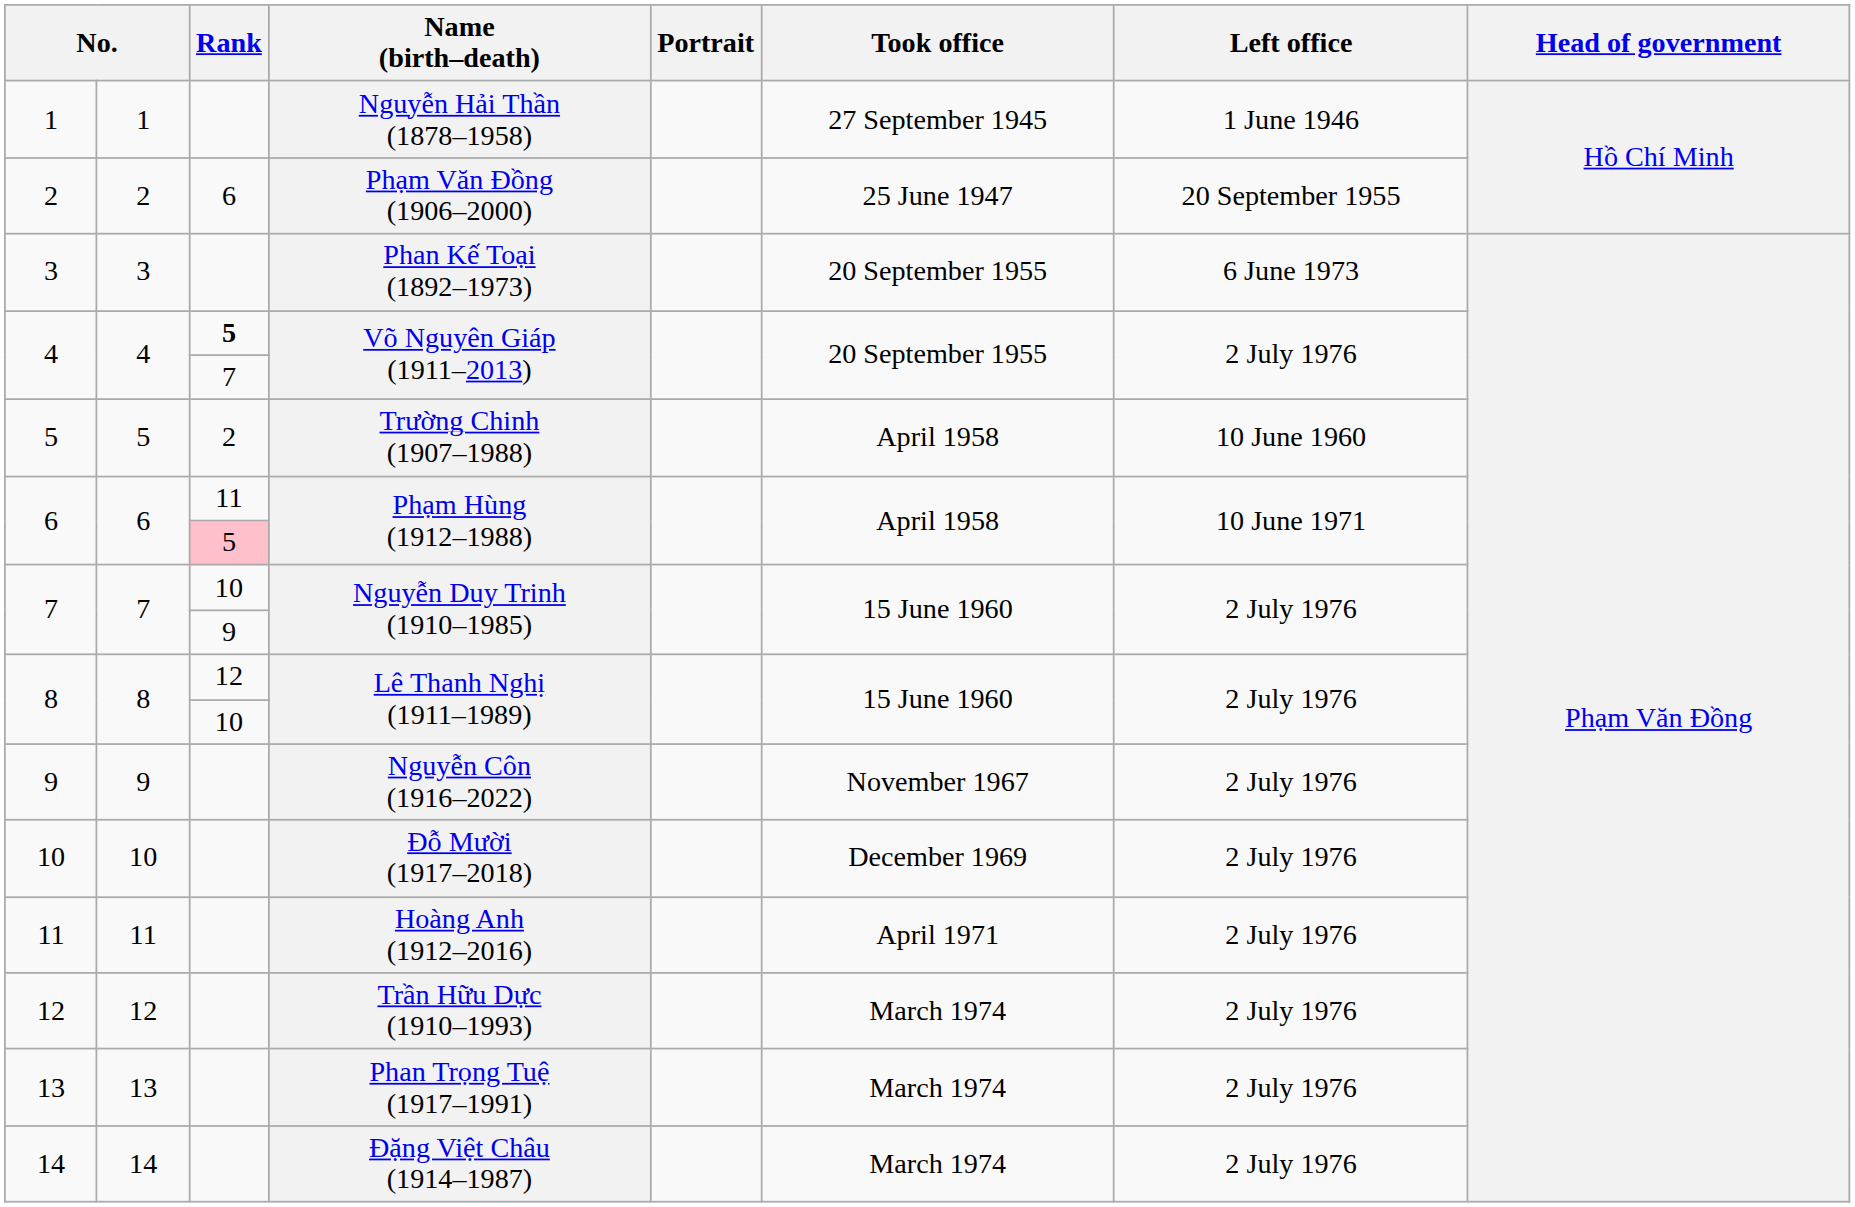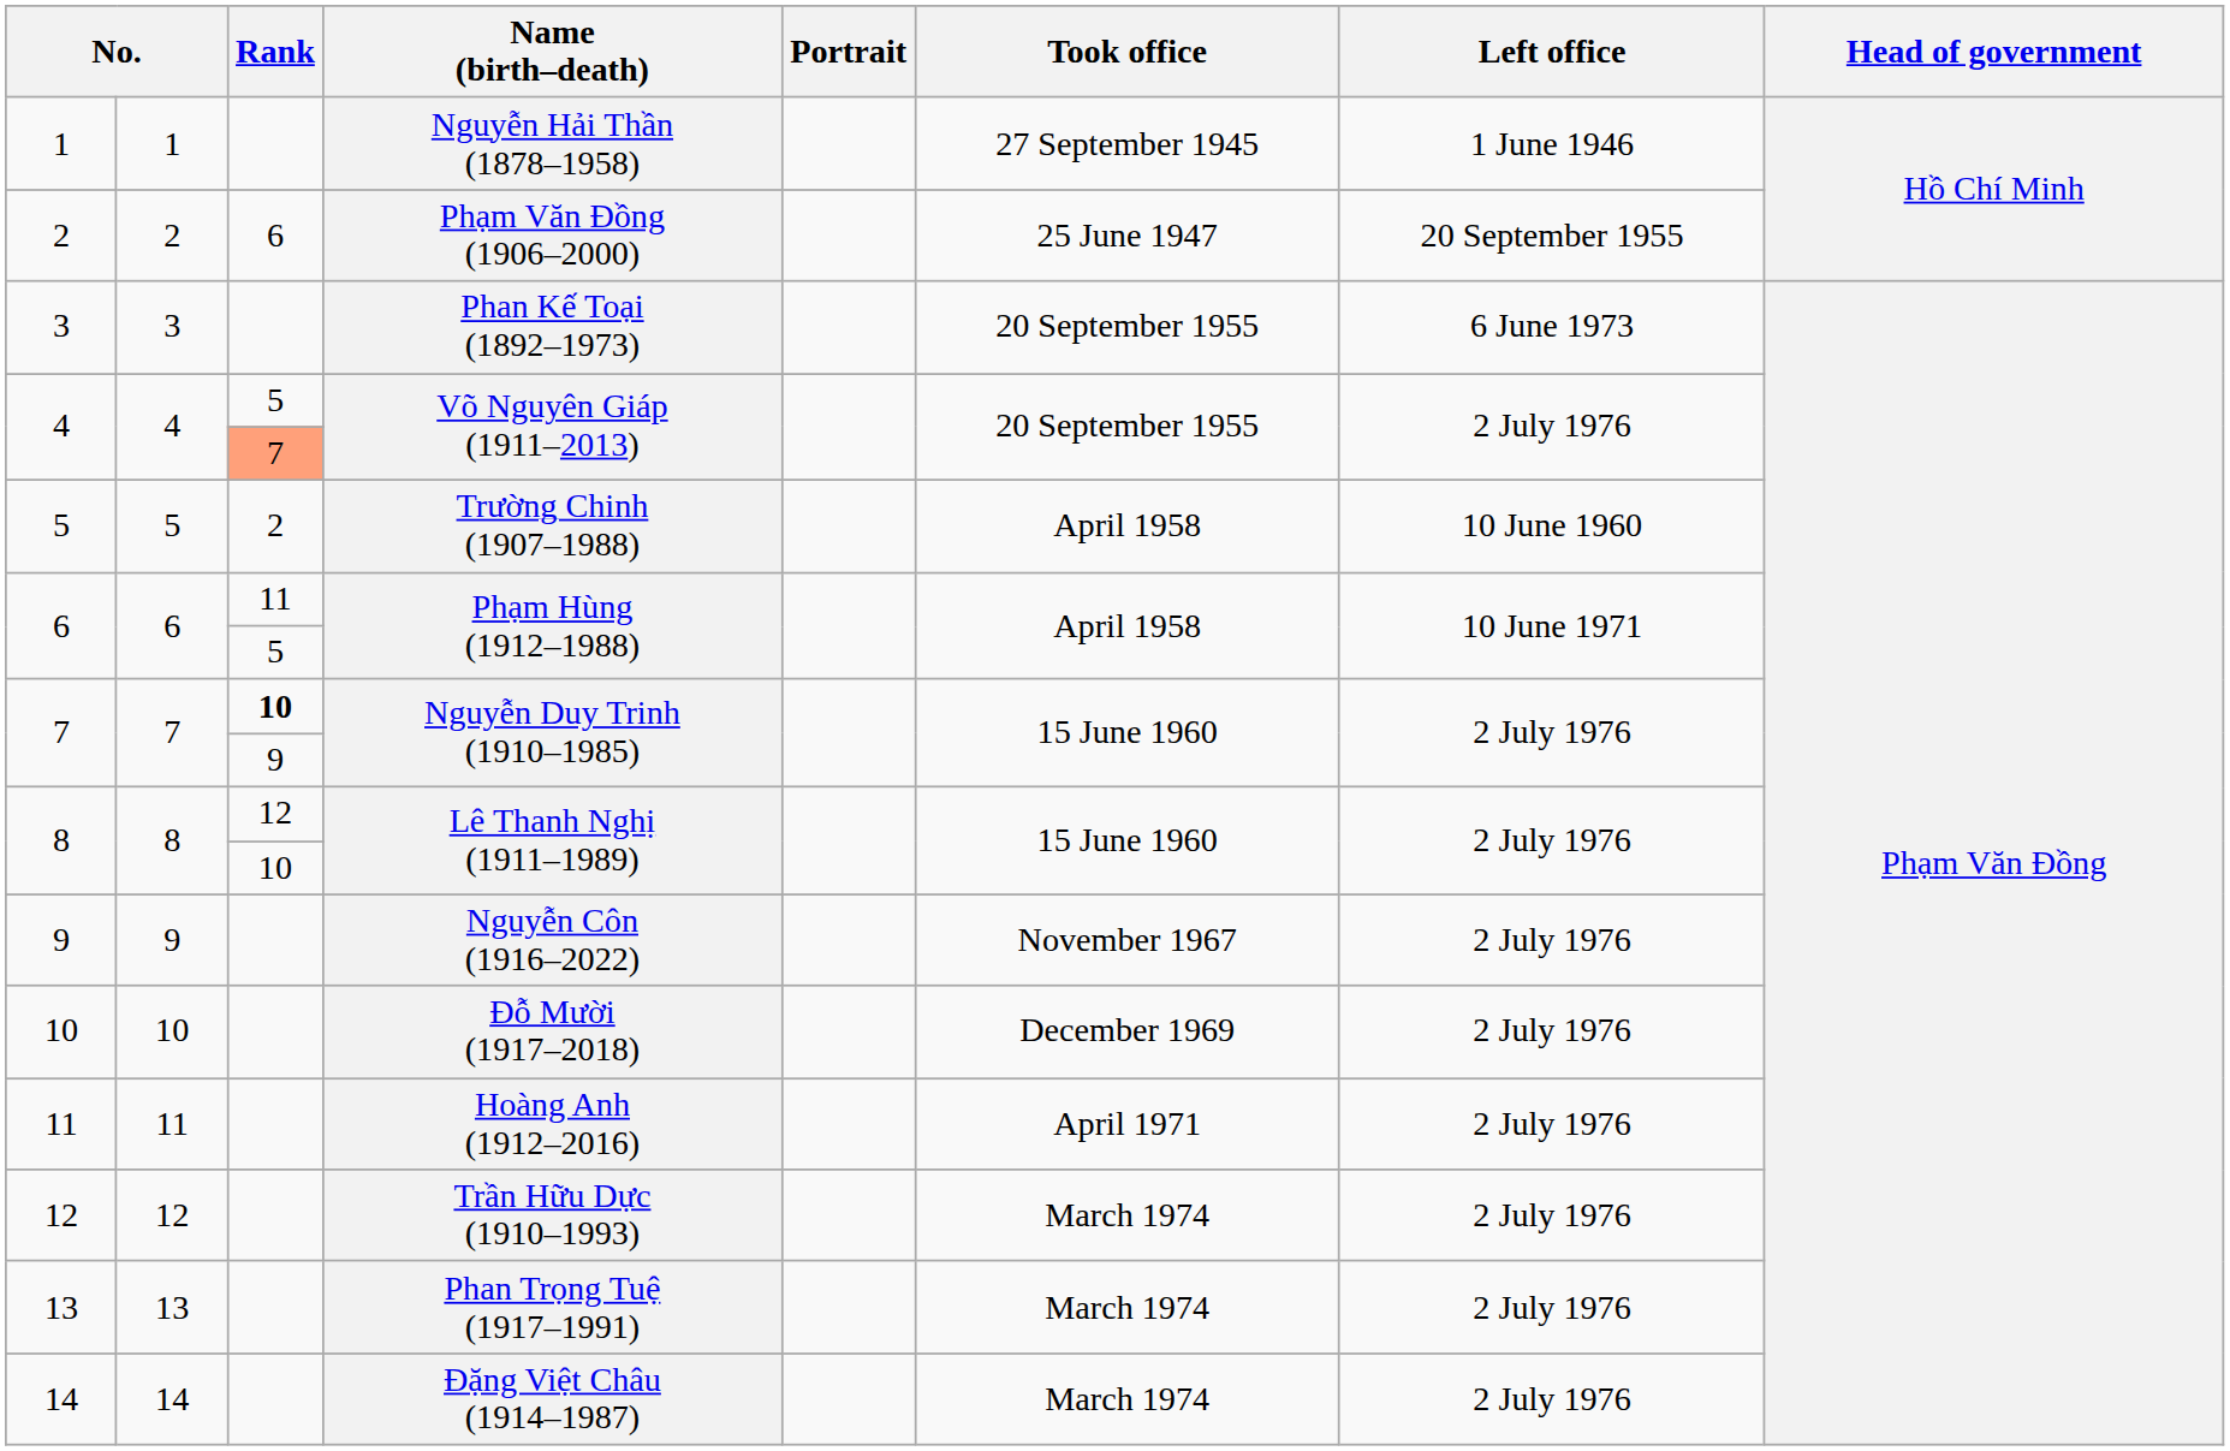4 / 5 | Rank: bold -> normal
4 / 7 | Rank: no background -> lightsalmon background
6 / 5 | Rank: pink background -> no background
7 / 10 | Rank: normal -> bold
